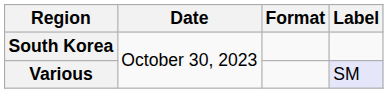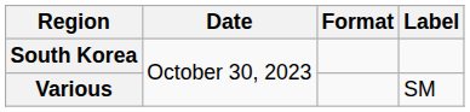Various | Label: lavender background -> no background
